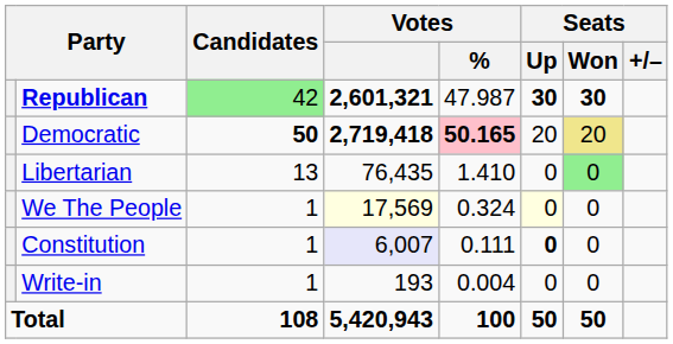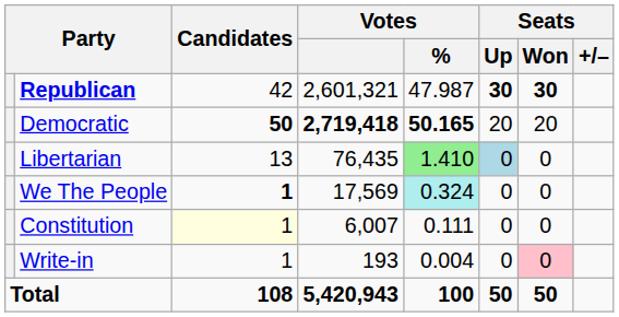Republican | Candidates: lightgreen background -> no background
Republican | Votes: bold -> normal
Democratic | Votes / %: pink background -> no background
Democratic | Seats / Won: khaki background -> no background
Libertarian | Votes / %: no background -> lightgreen background
Libertarian | Seats / Up: no background -> lightblue background
Libertarian | Seats / Won: lightgreen background -> no background
We The People | Candidates: normal -> bold
We The People | Votes: lightyellow background -> no background
We The People | Votes / %: no background -> paleturquoise background
We The People | Seats / Up: lightyellow background -> no background
Constitution | Candidates: no background -> lightyellow background
Constitution | Votes: lavender background -> no background
Constitution | Seats / Up: bold -> normal
Write-in | Seats / Won: no background -> pink background
